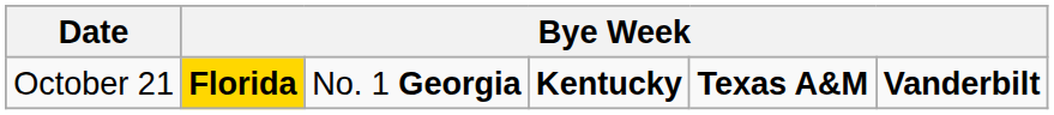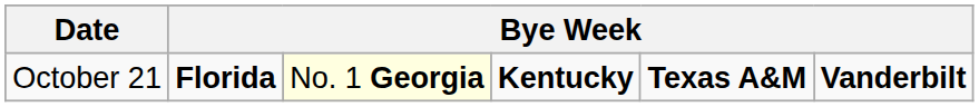October 21 | column 2: gold background -> no background
October 21 | column 3: no background -> lightyellow background
